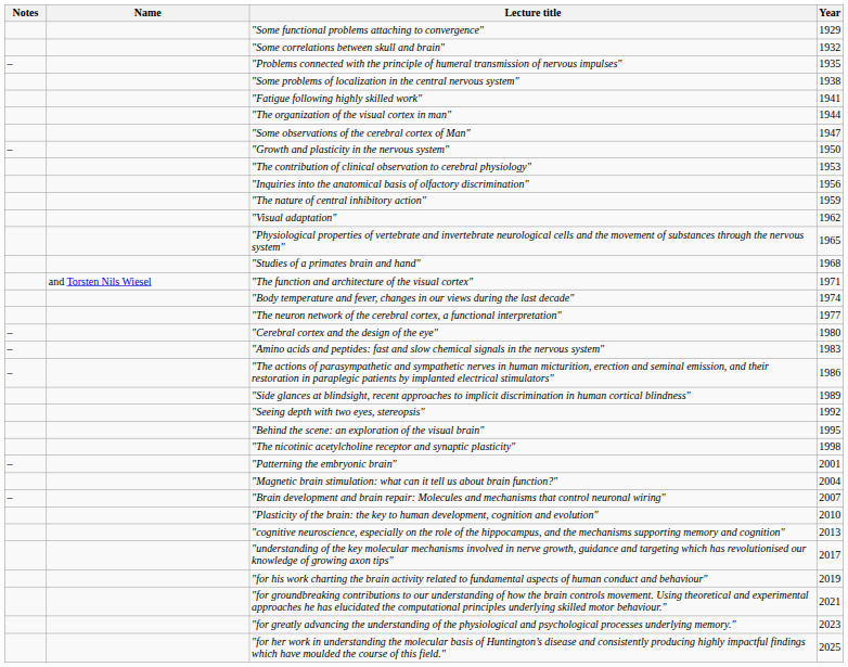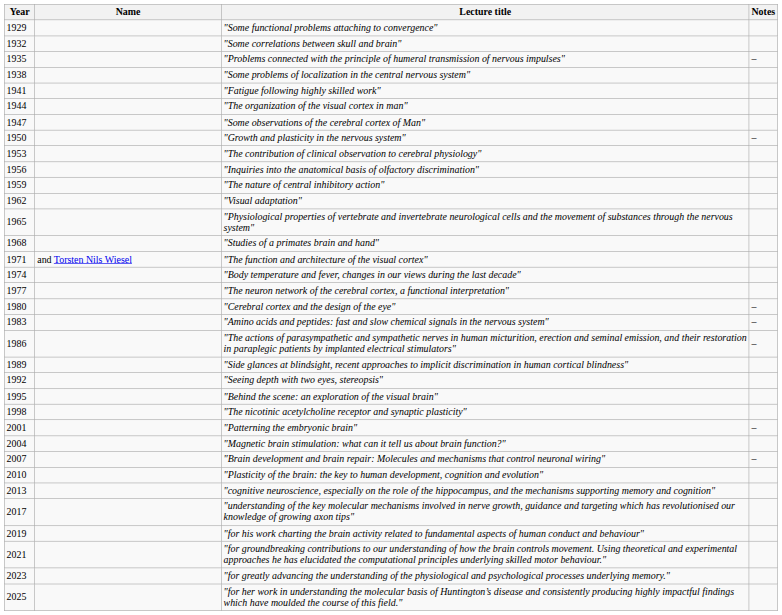columns swapped: Year <-> Notes
